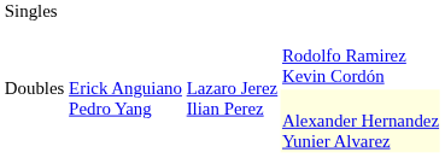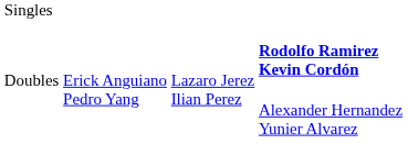Rodolfo Ramirez Kevin Cordón | column 4: normal -> bold
Alexander Hernandez Yunier Alvarez | column 4: lightyellow background -> no background
